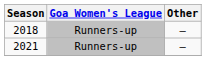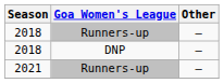+ row: 2018 | DNP | –
